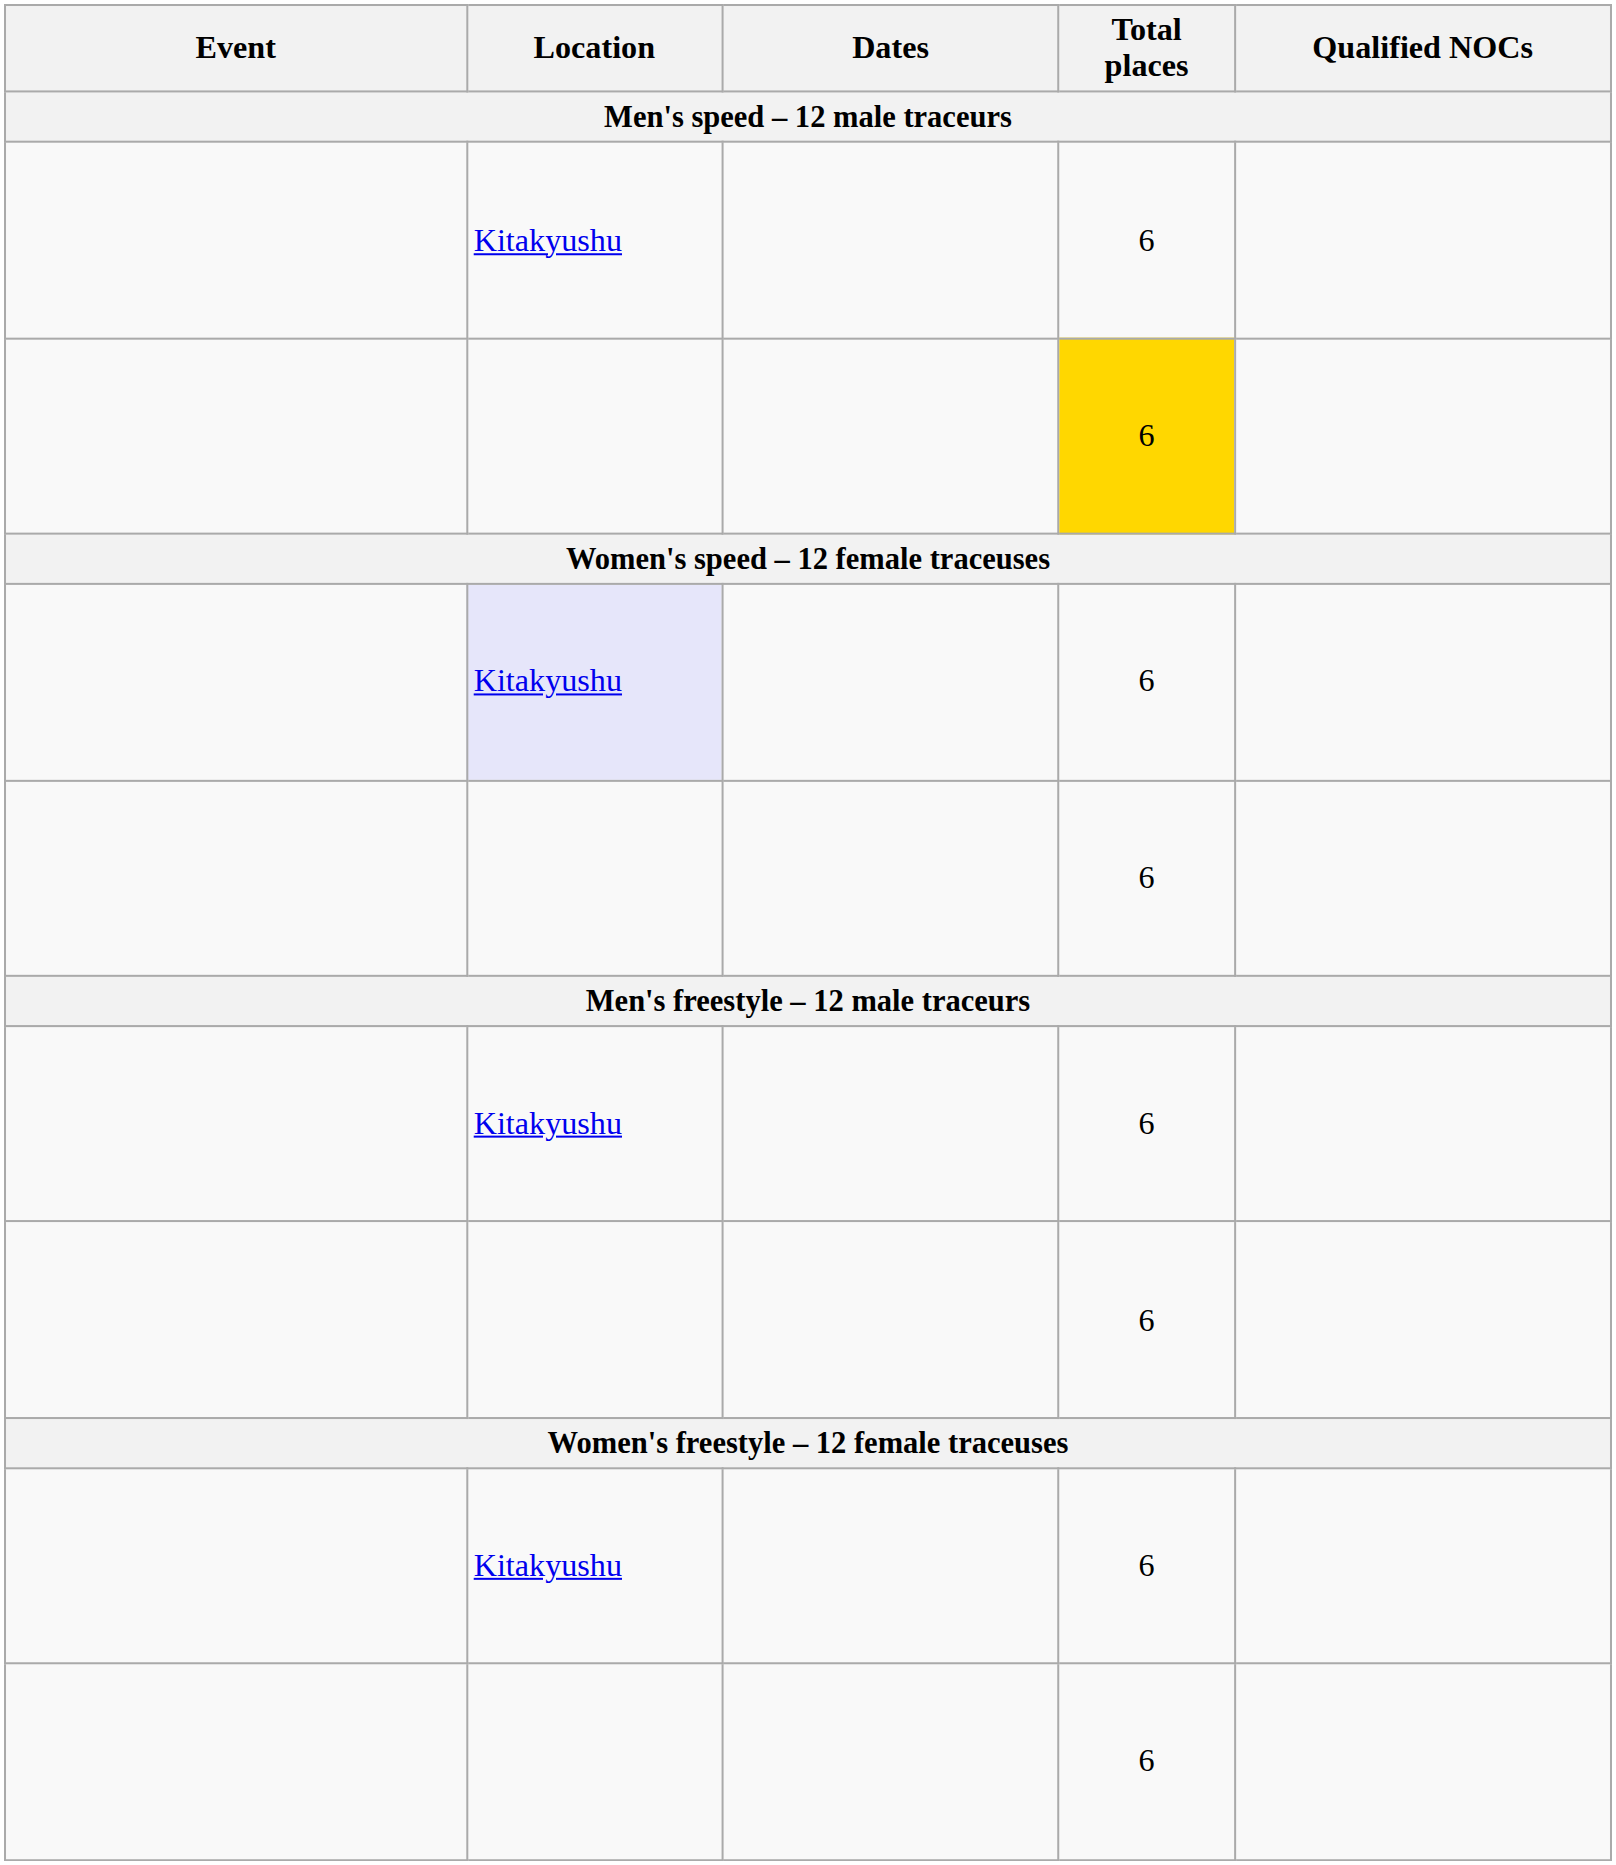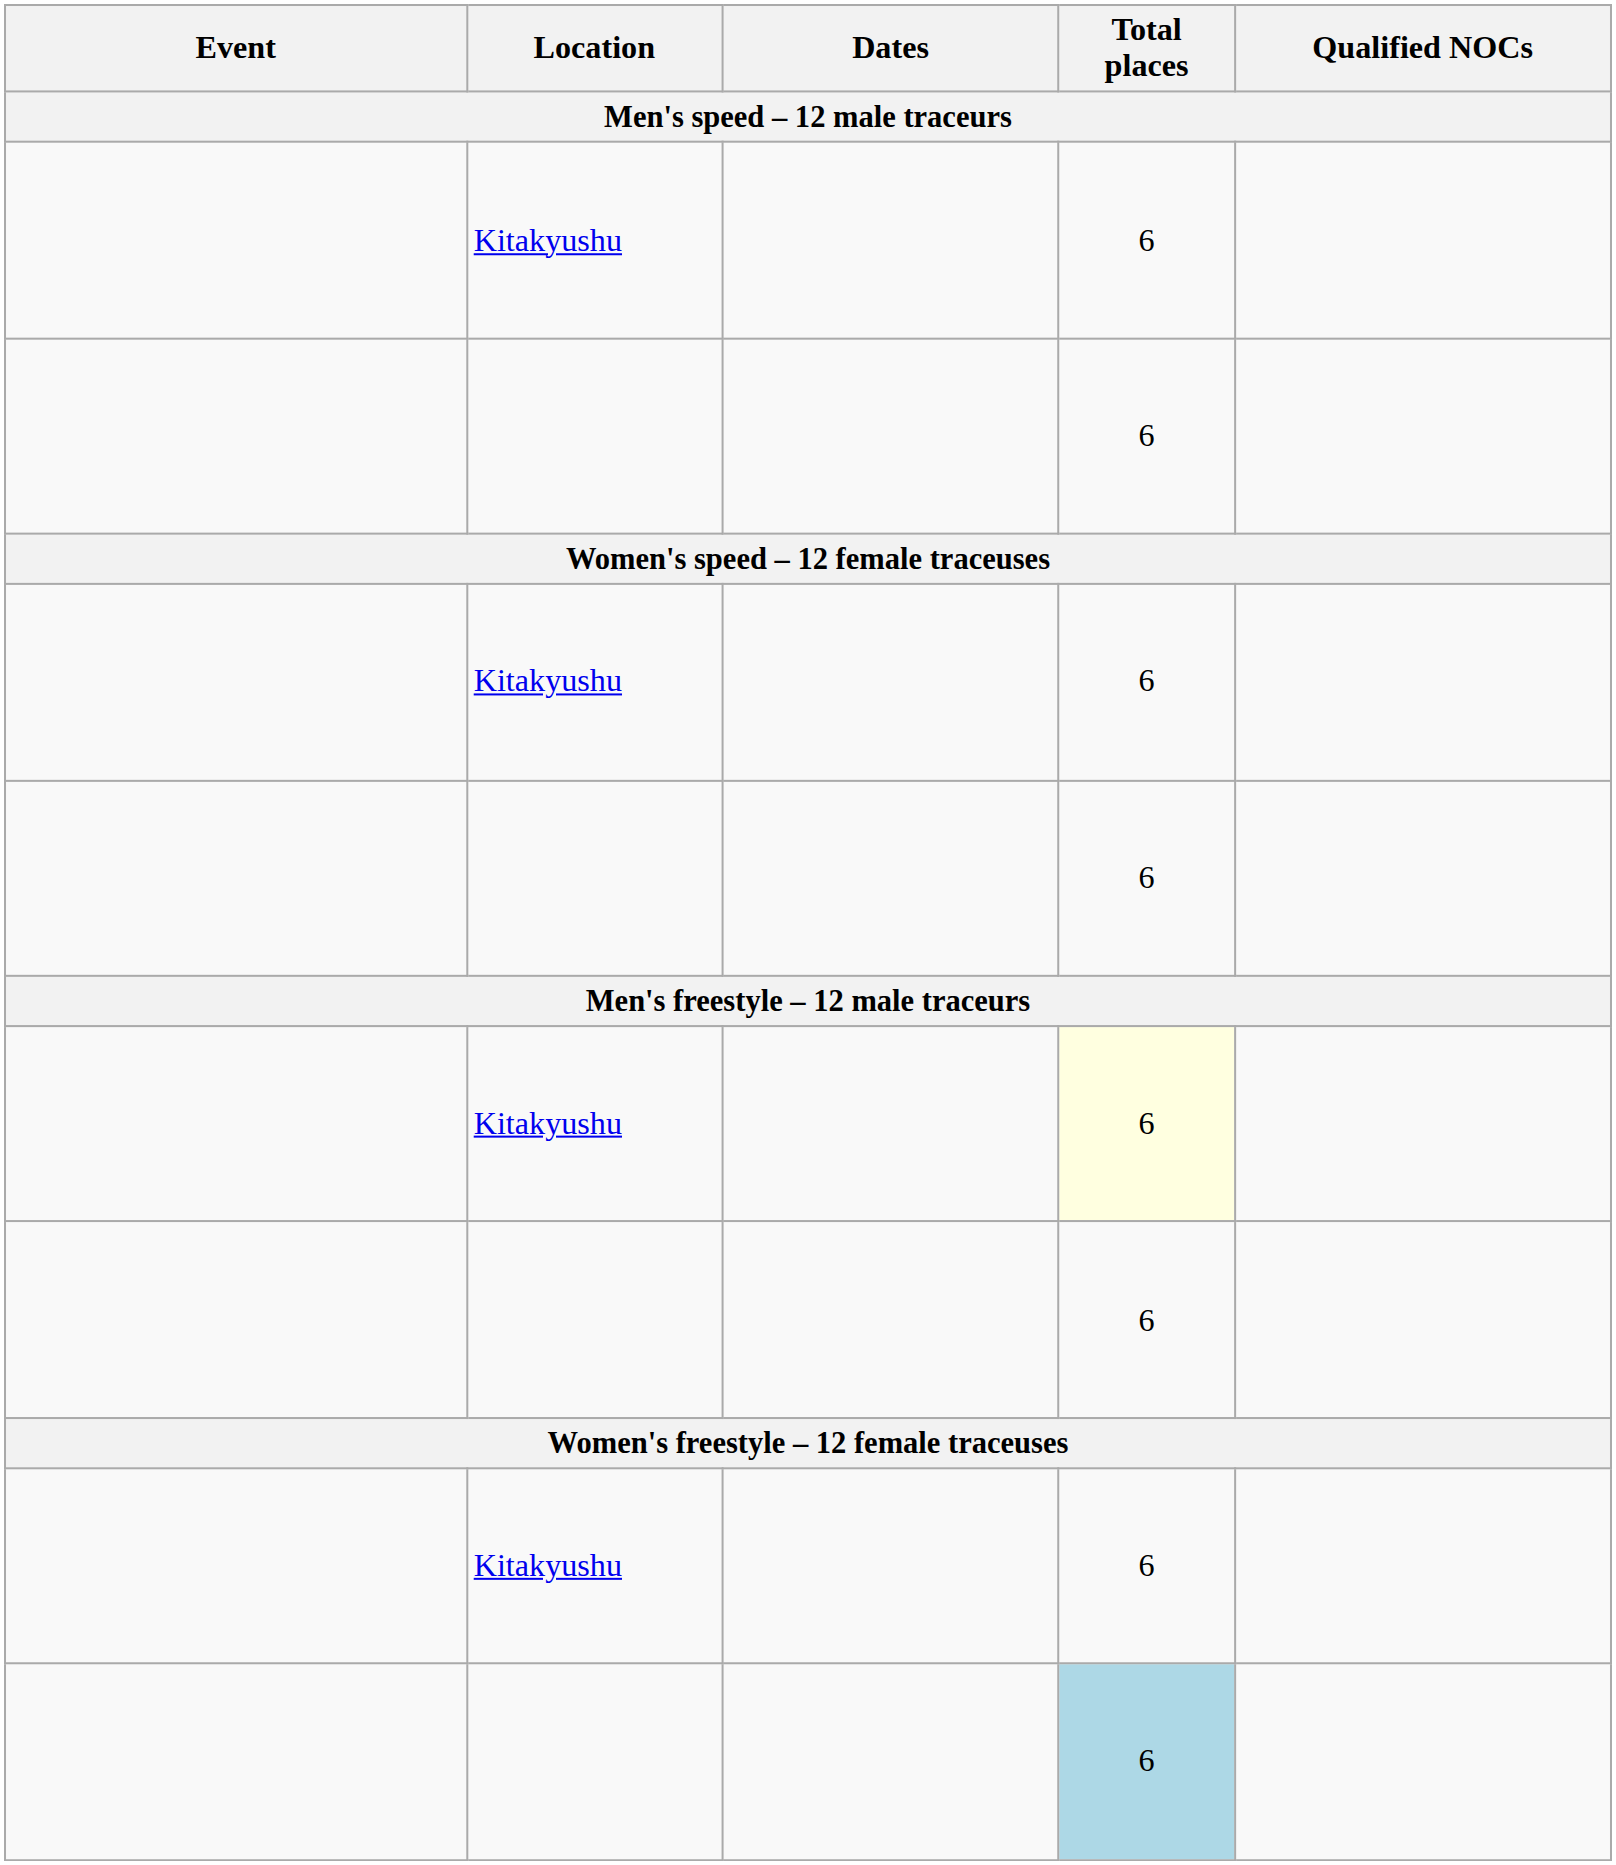row 4 | Total places: gold background -> no background
row 6 | Location: lavender background -> no background
row 9 | Total places: no background -> lightyellow background
row 13 | Total places: no background -> lightblue background
